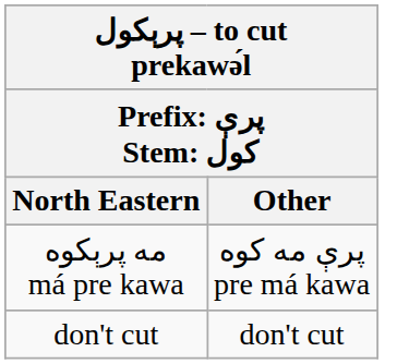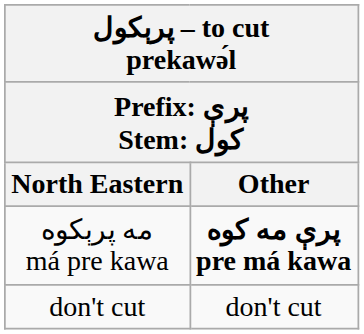مه پرېکوه má pre kawa | Other: normal -> bold
